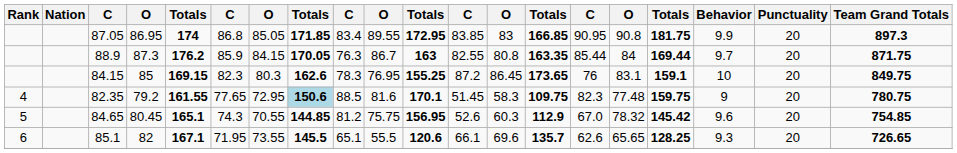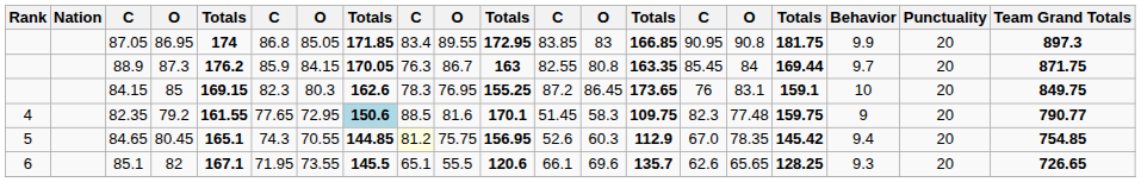88.9 | column 15: 85.44 -> 85.45
82.35 | Team Grand Totals: 780.75 -> 790.77
84.65 | column 9: no background -> lightyellow background
84.65 | column 16: 78.32 -> 78.35
84.65 | Behavior: 9.6 -> 9.4
